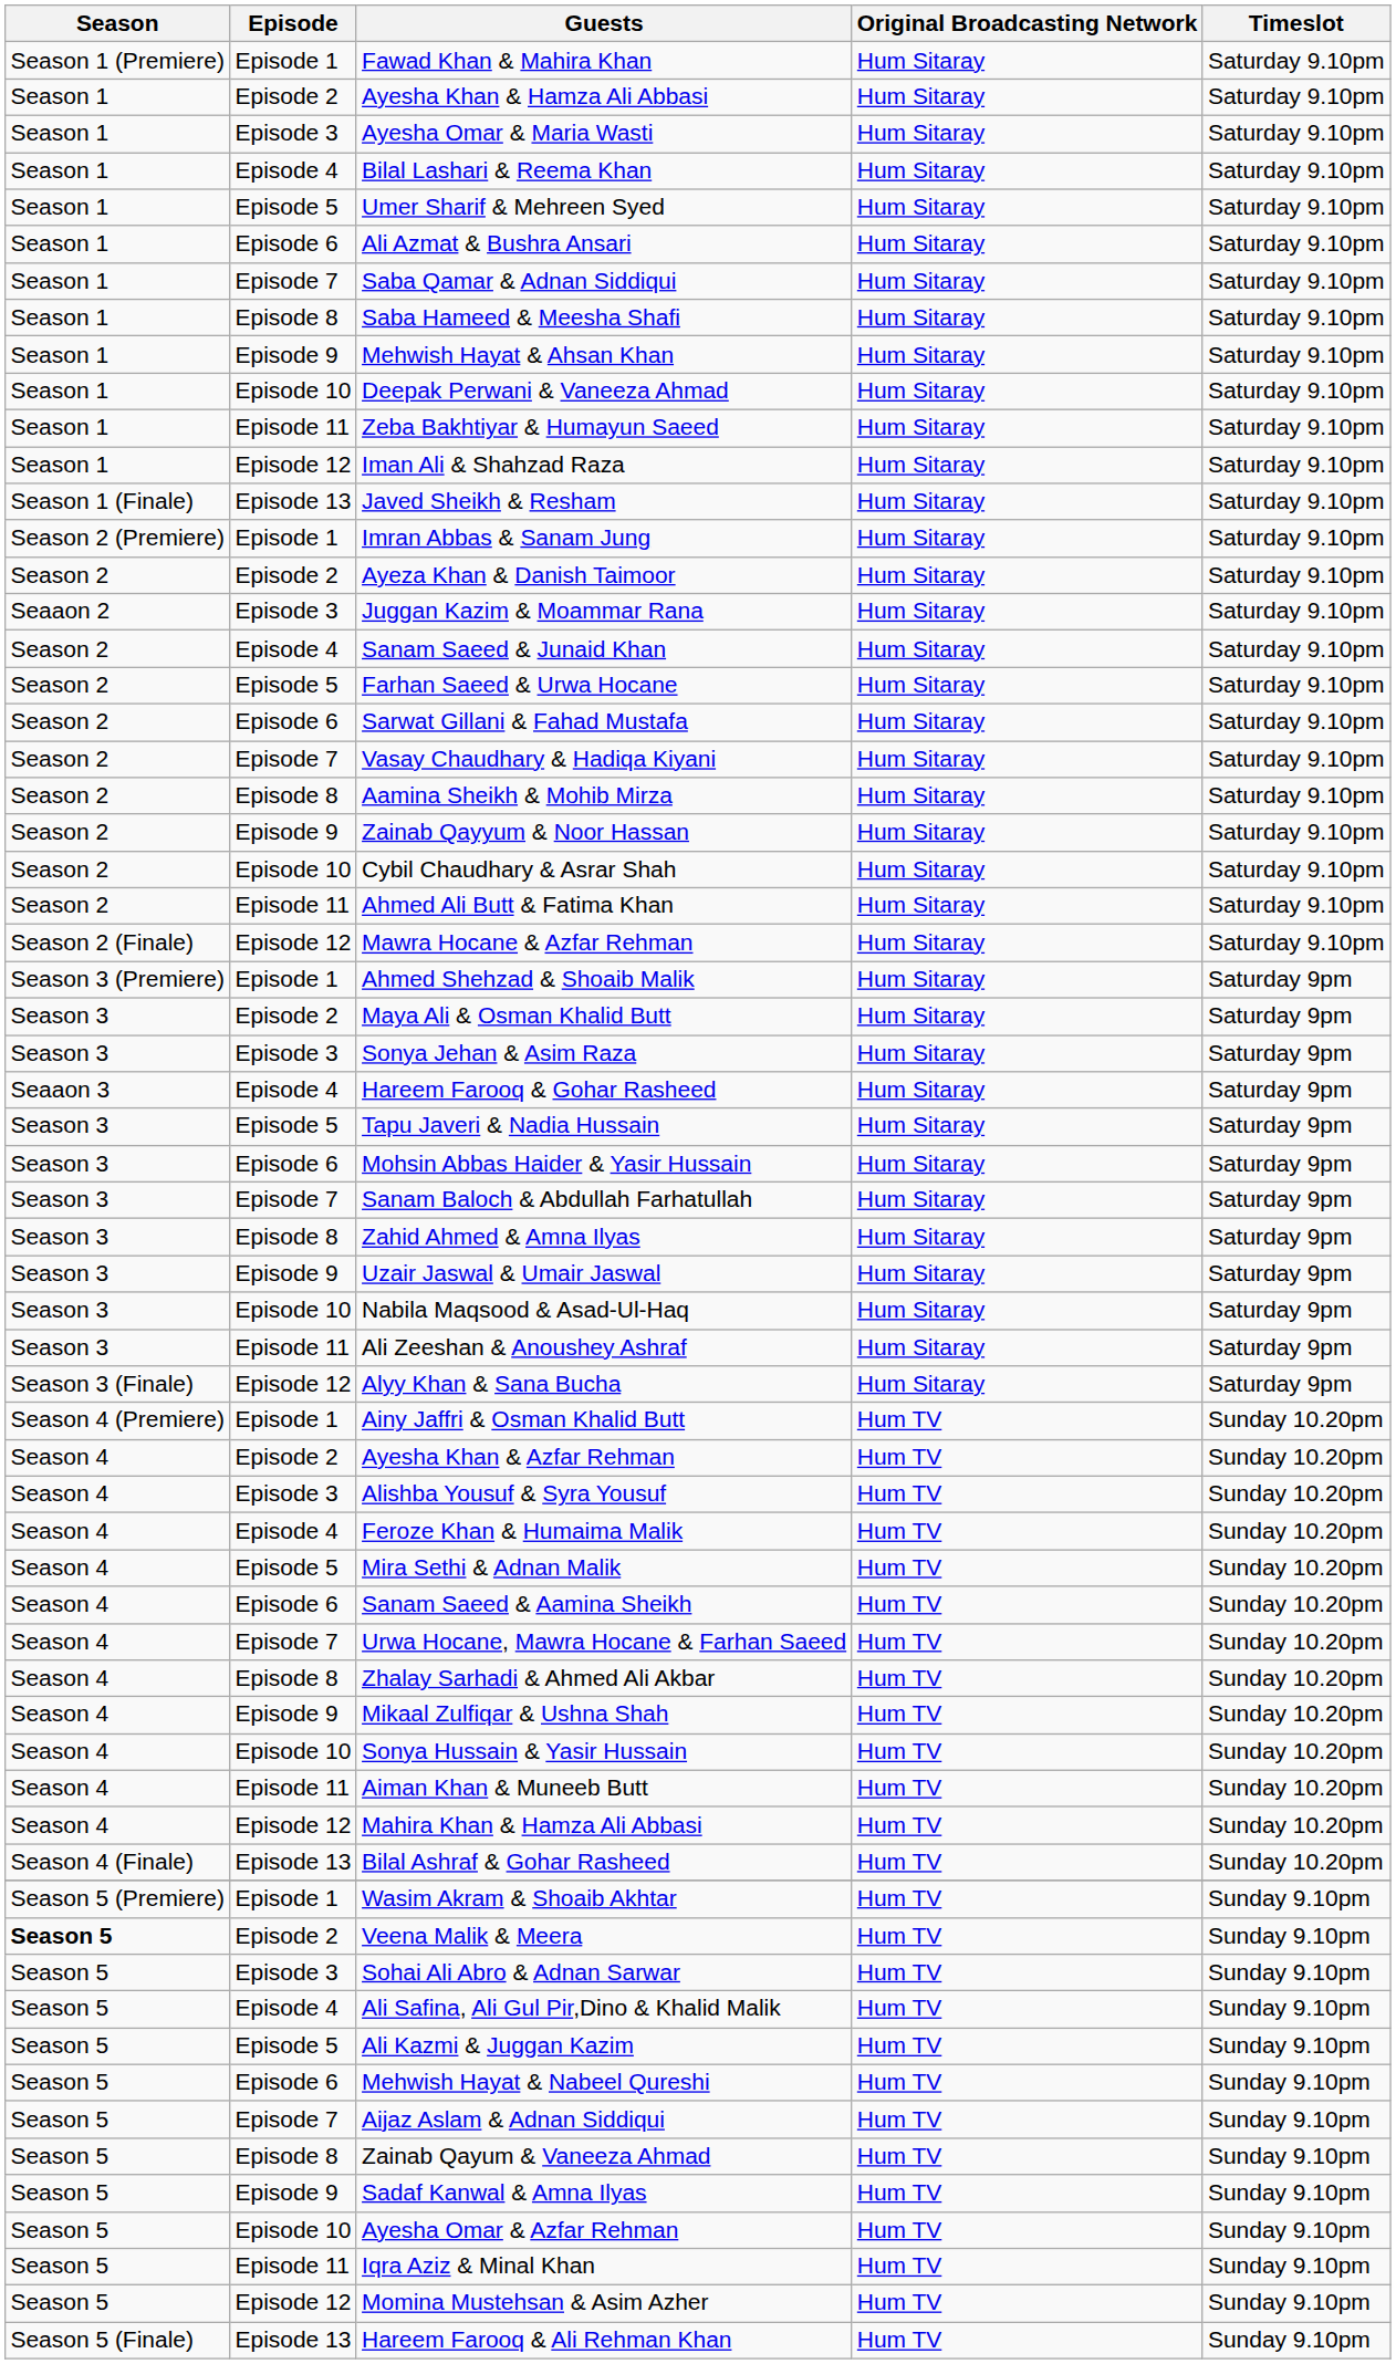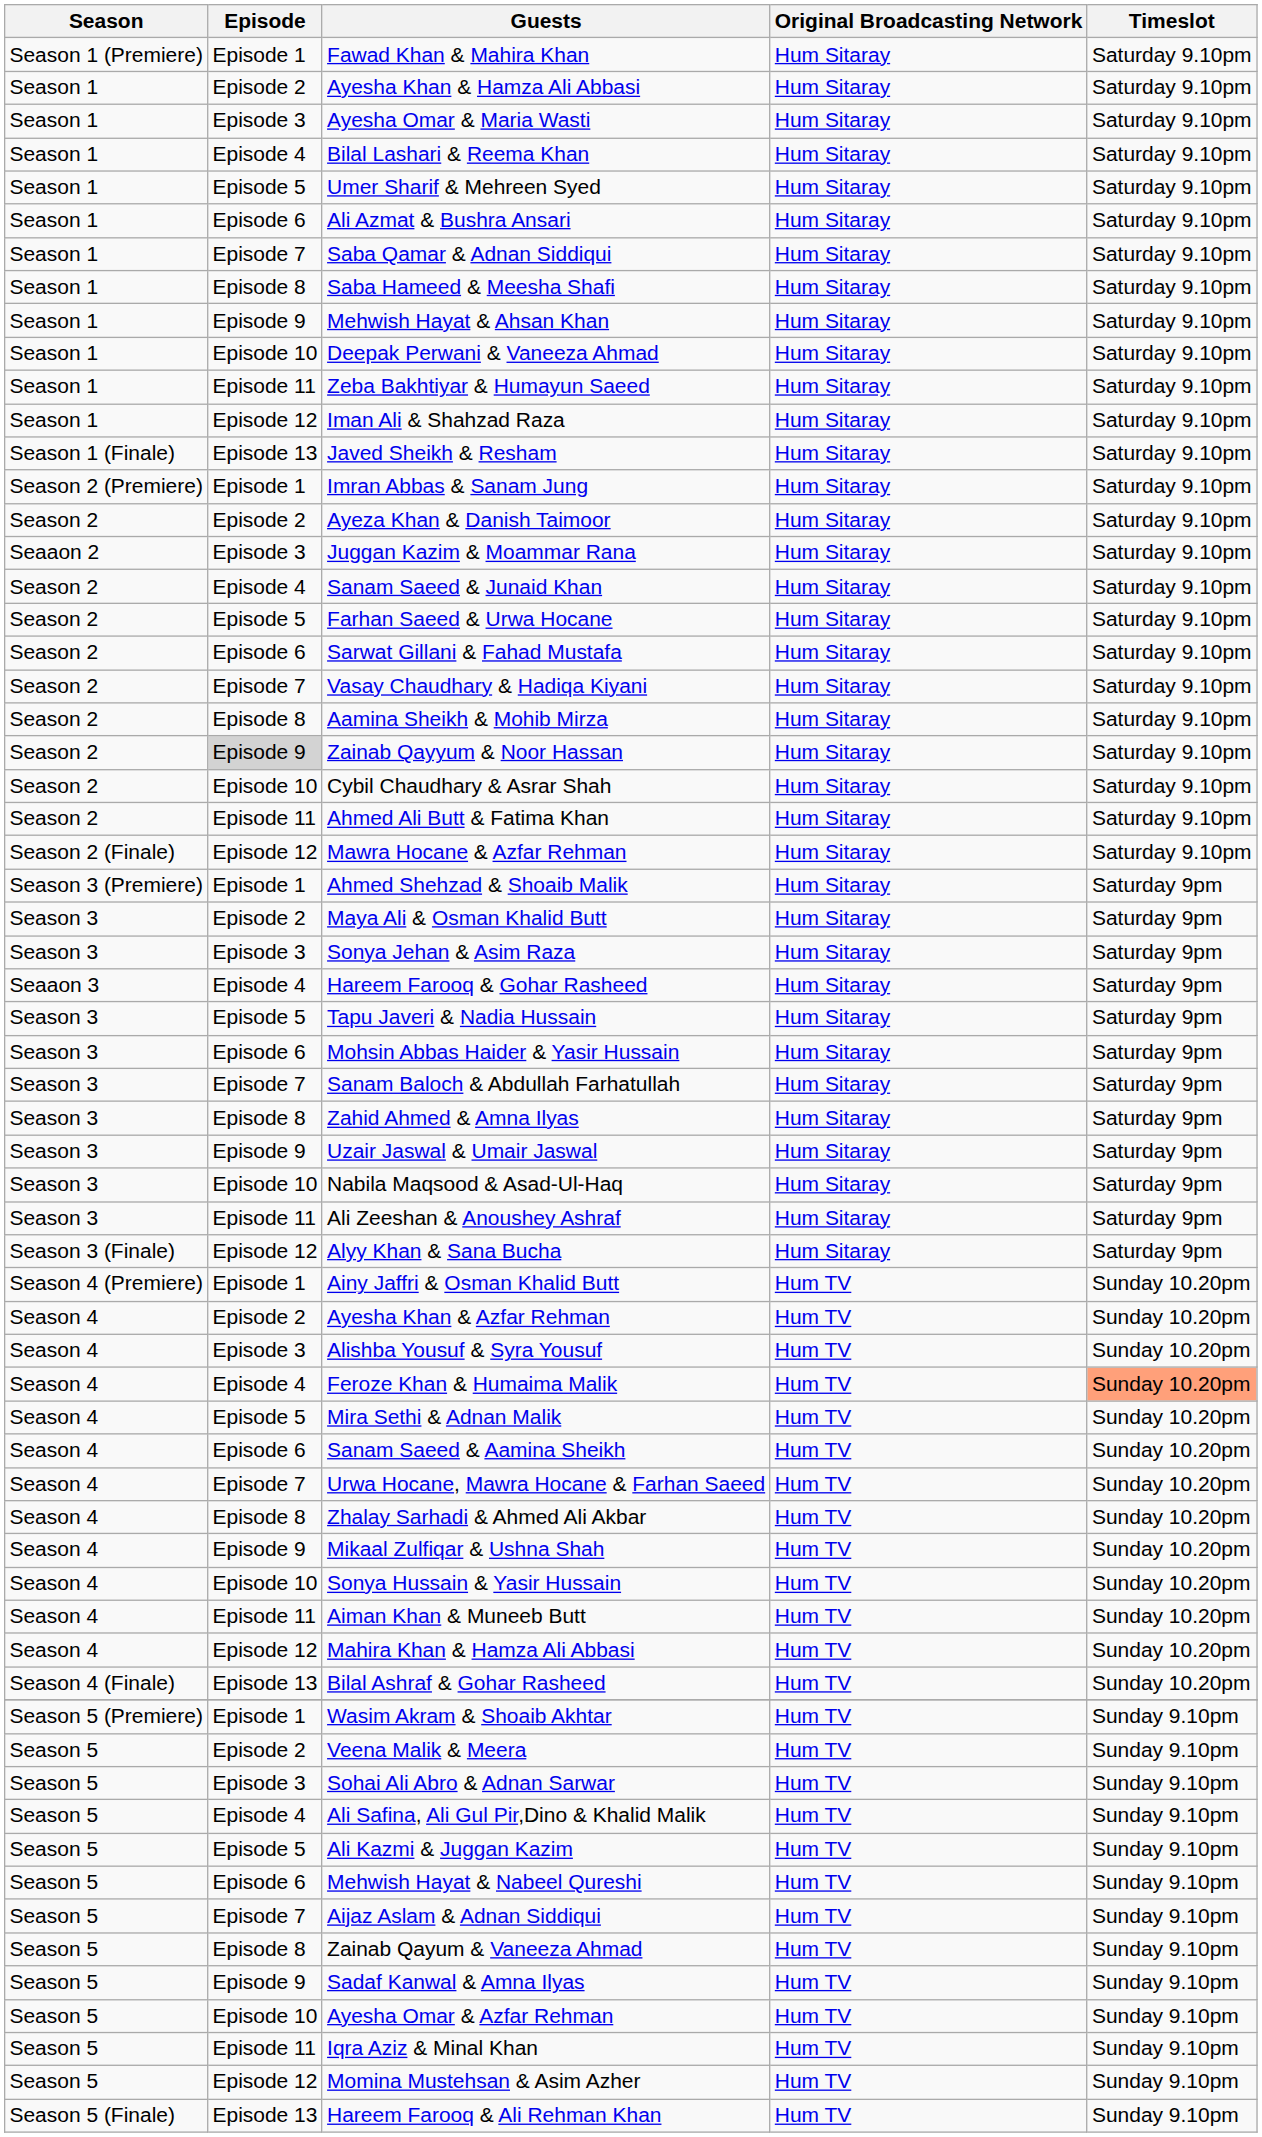Zainab Qayyum & Noor Hassan | Episode: no background -> lightgrey background
Feroze Khan & Humaima Malik | Timeslot: no background -> lightsalmon background
Veena Malik & Meera | Season: bold -> normal
